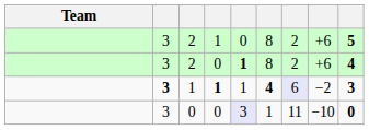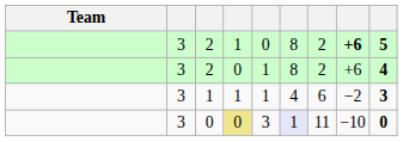row 2 | column 8: normal -> bold
row 3 | column 5: bold -> normal
row 4 | column 2: bold -> normal
row 4 | column 4: bold -> normal
row 4 | column 6: bold -> normal
row 4 | column 7: lavender background -> no background
row 5 | column 4: no background -> khaki background
row 5 | column 5: lavender background -> no background
row 5 | column 6: no background -> lavender background
